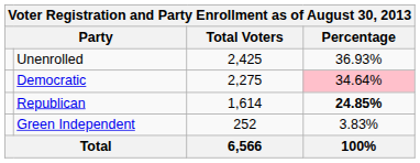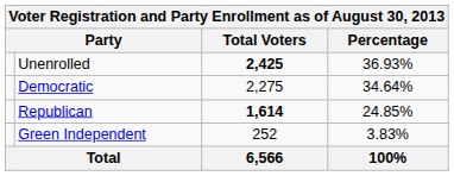Unenrolled | Total Voters: normal -> bold
Democratic | Percentage: pink background -> no background
Republican | Total Voters: normal -> bold
Republican | Percentage: bold -> normal
